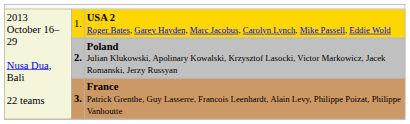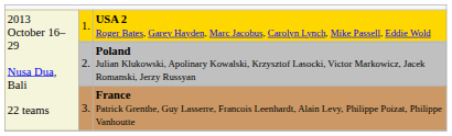row 3 | column 2: bold -> normal
row 4 | column 2: bold -> normal
